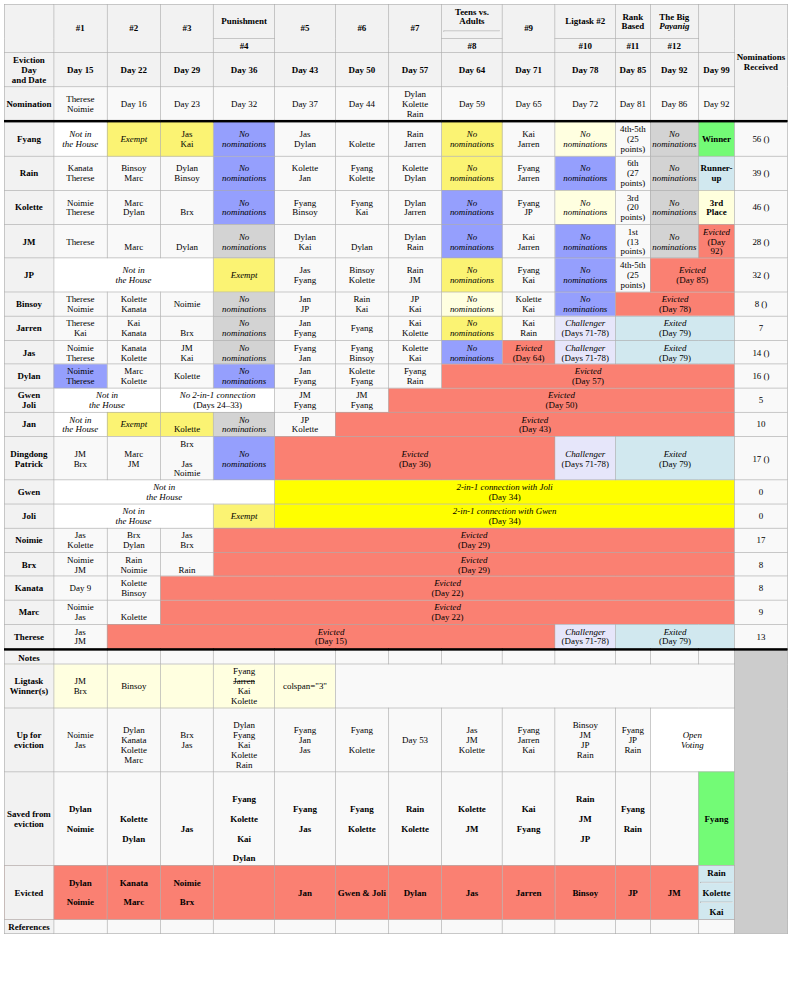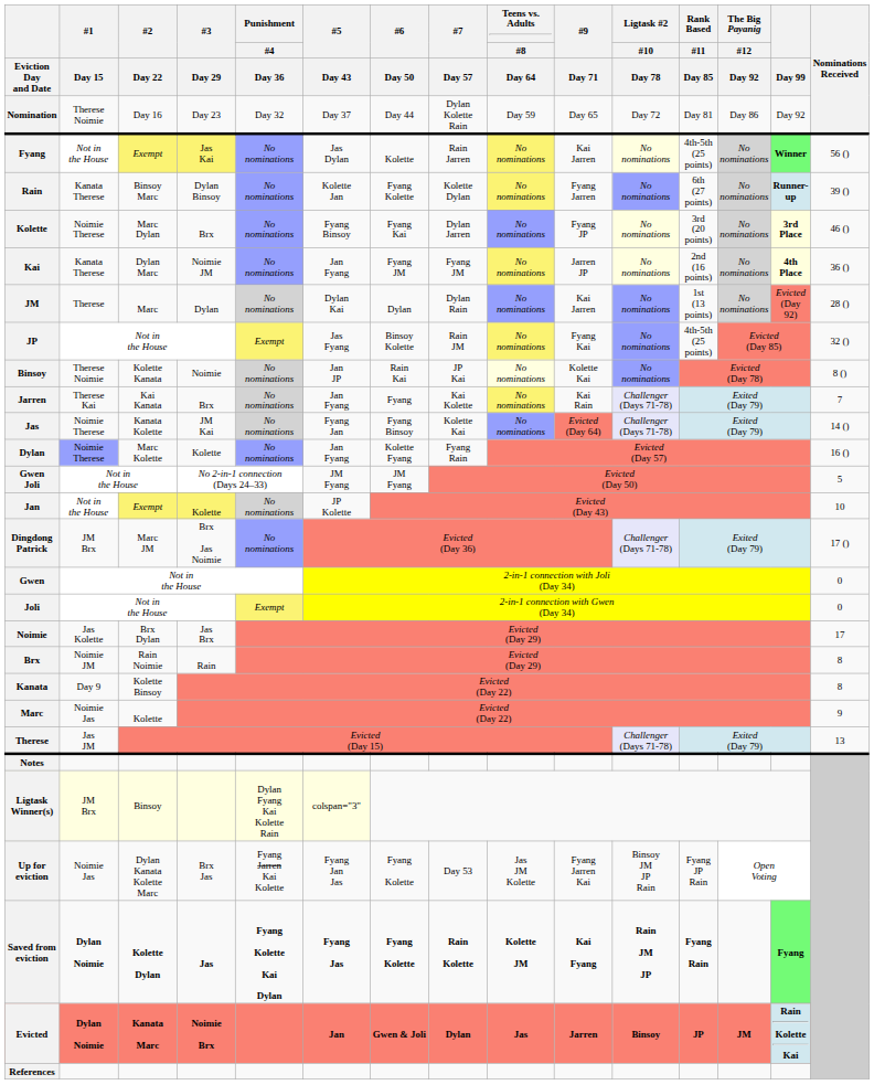+ row: Kai | Kanata Therese | Dylan Marc | Noimie JM | No nominations | Jan Fyang | Fyang JM | Fyang JM | No nominations | Jarren JP | No nominations | 2nd (16 points) | No nominations | 4th Place | 36 ()
Ligtask Winner(s) | Punishment / #4 / Day 36: Fyang Jarren Kai Kolette -> Dylan Fyang Kai Kolette Rain
Up for eviction | Punishment / #4 / Day 36: Dylan Fyang Kai Kolette Rain -> Fyang Jarren Kai Kolette
